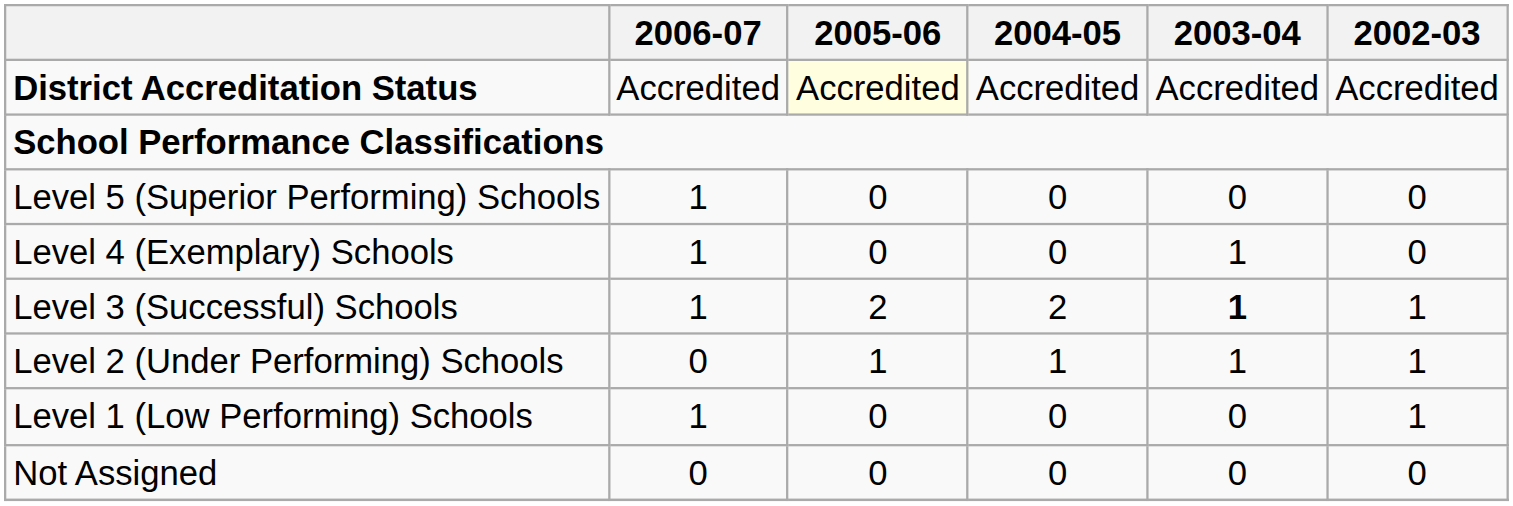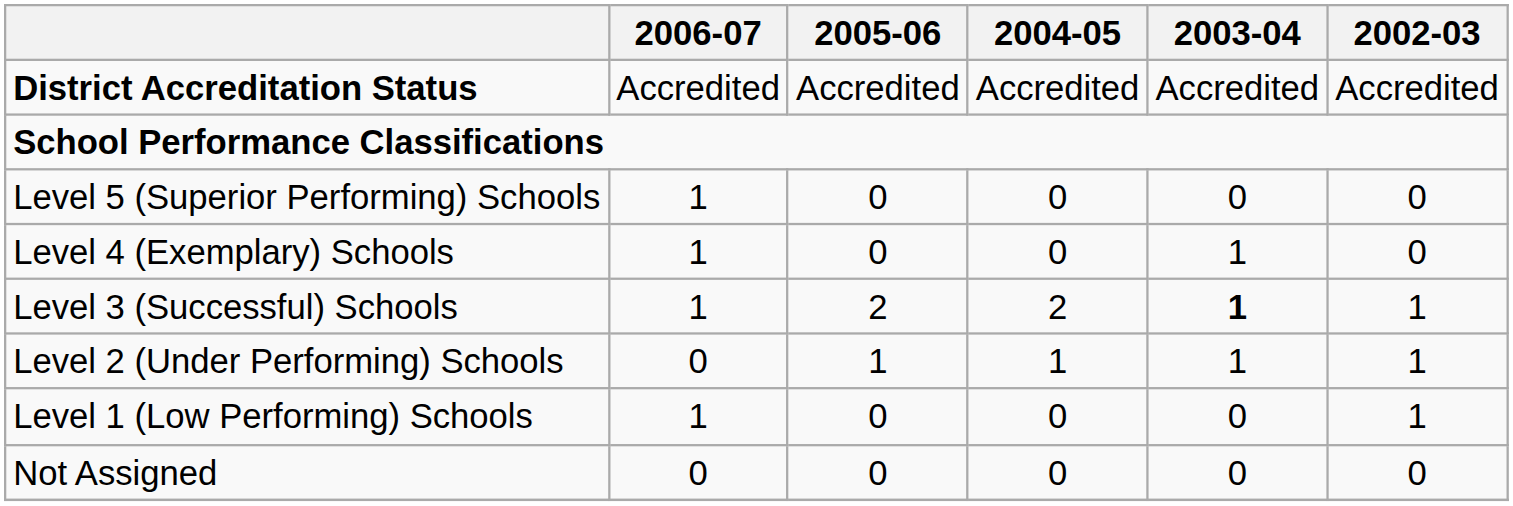District Accreditation Status | 2005-06: lightyellow background -> no background
